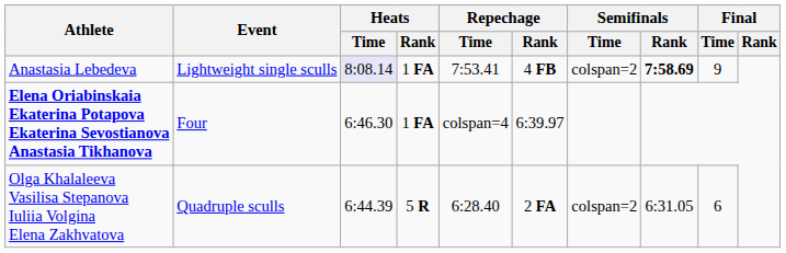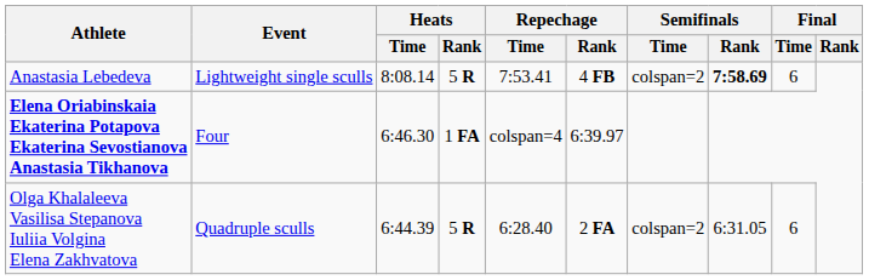Anastasia Lebedeva | Heats / Time: lavender background -> no background
Anastasia Lebedeva | Heats / Rank: 1 FA -> 5 R
Anastasia Lebedeva | Final / Time: 9 -> 6
